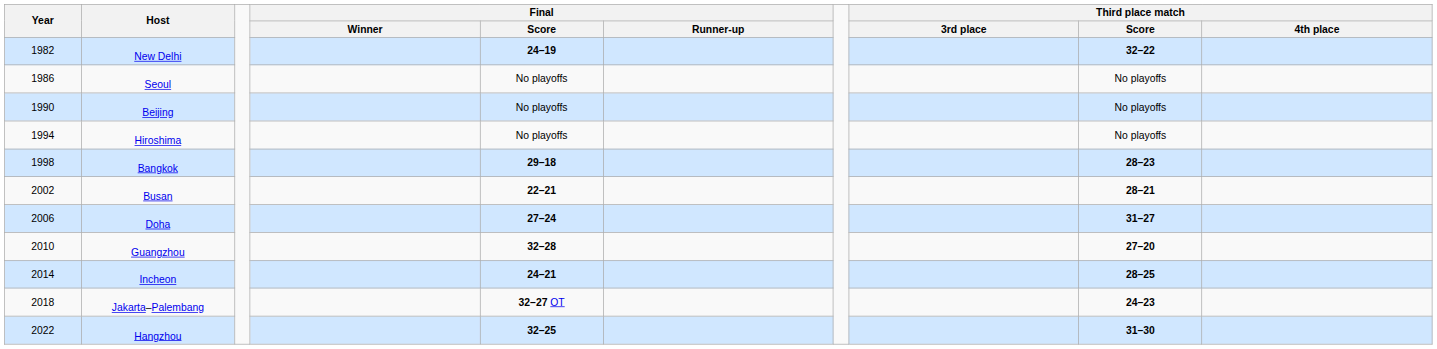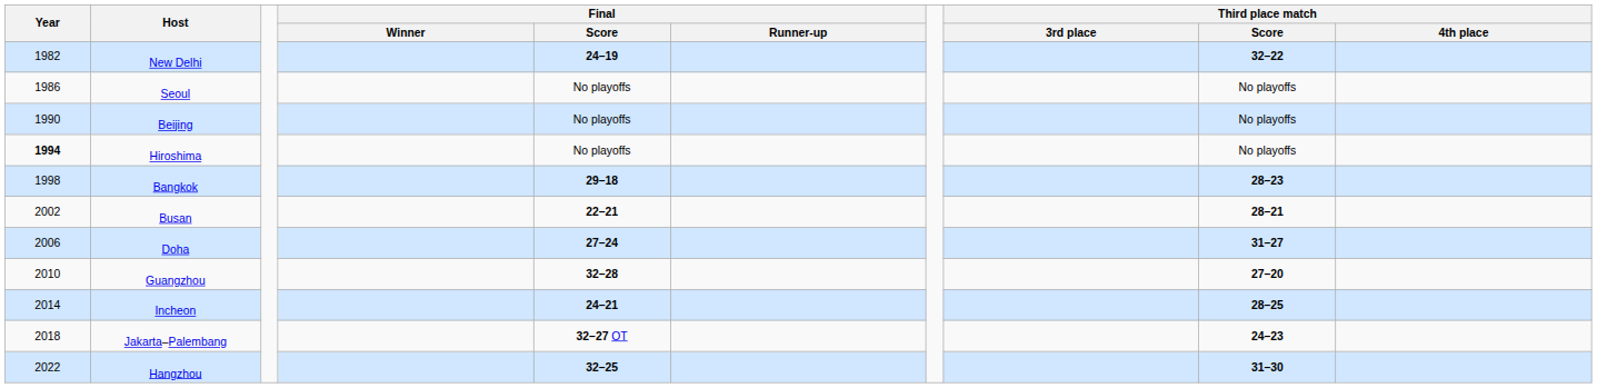Hiroshima | Year: normal -> bold
